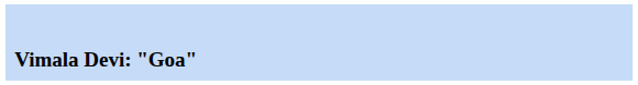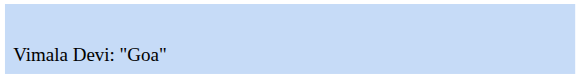row 1 | column 1: bold -> normal
